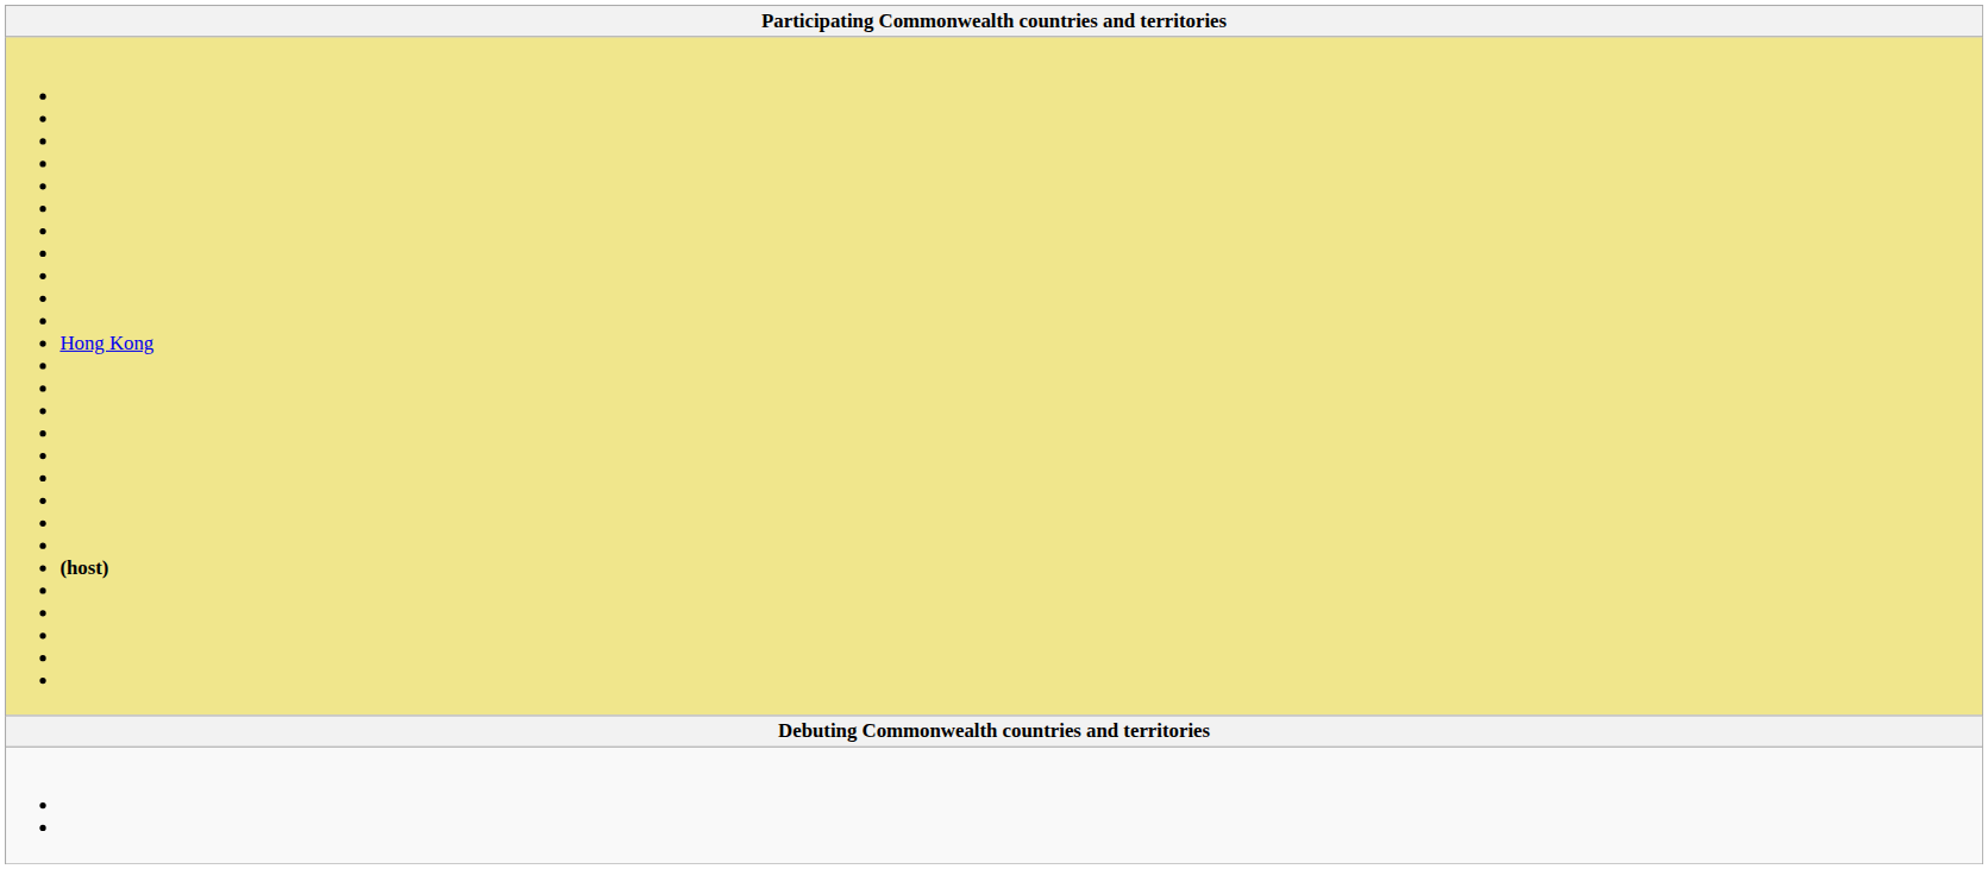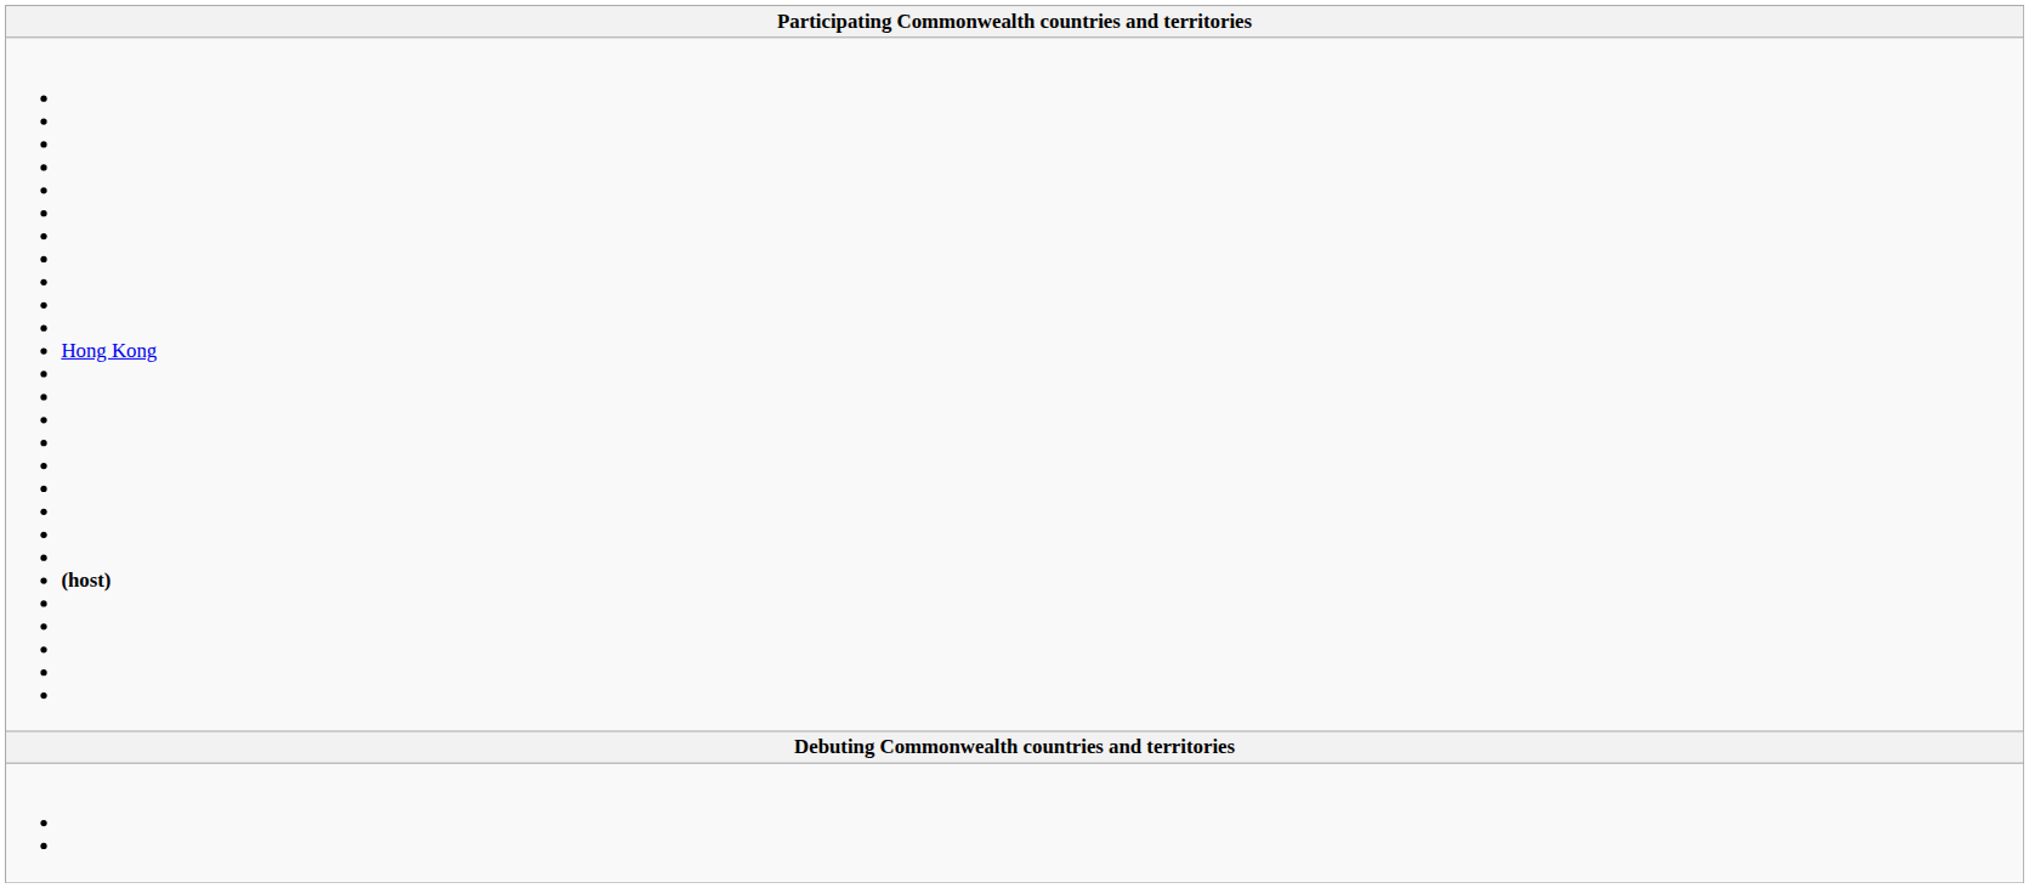row 2 | column 1: khaki background -> no background
